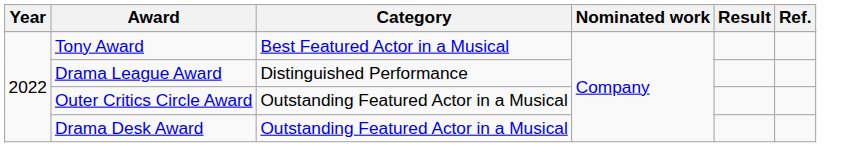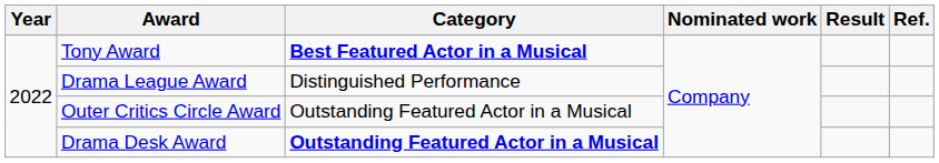Tony Award | Category: normal -> bold
Drama Desk Award | Category: normal -> bold
